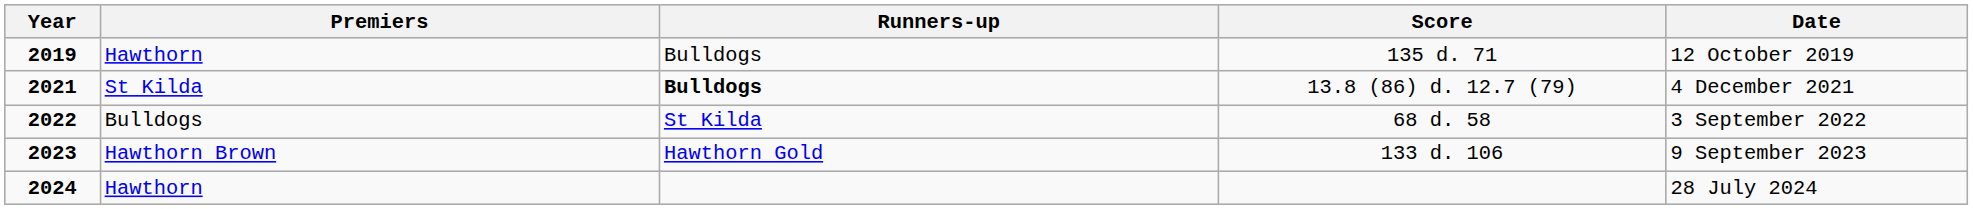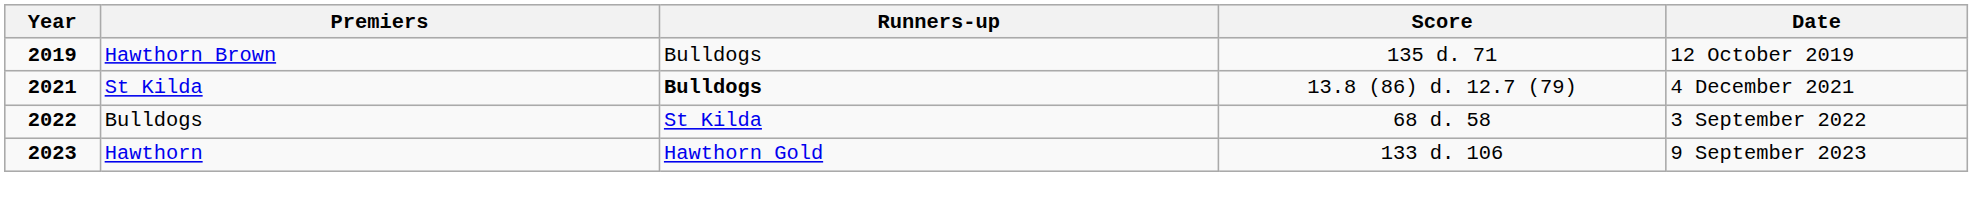2019 | Premiers: Hawthorn -> Hawthorn Brown
2023 | Premiers: Hawthorn Brown -> Hawthorn
- row: 2024 | Hawthorn | 28 July 2024
